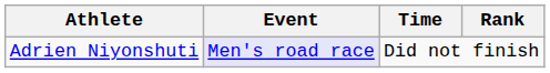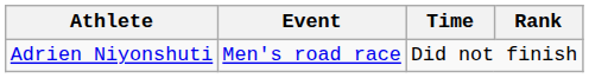Adrien Niyonshuti | Event: lavender background -> no background
